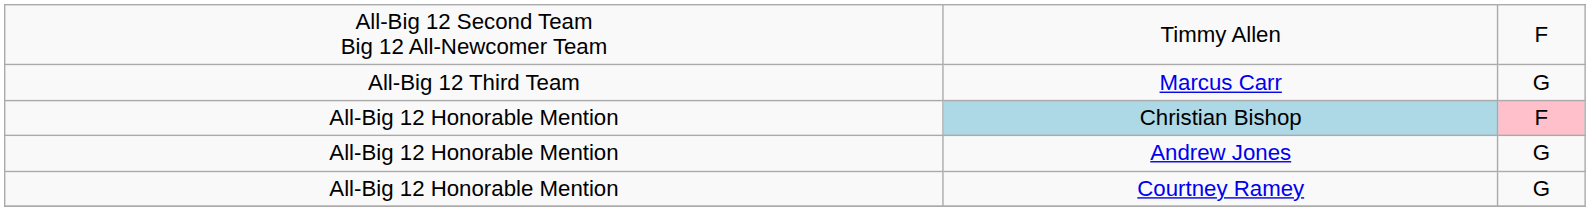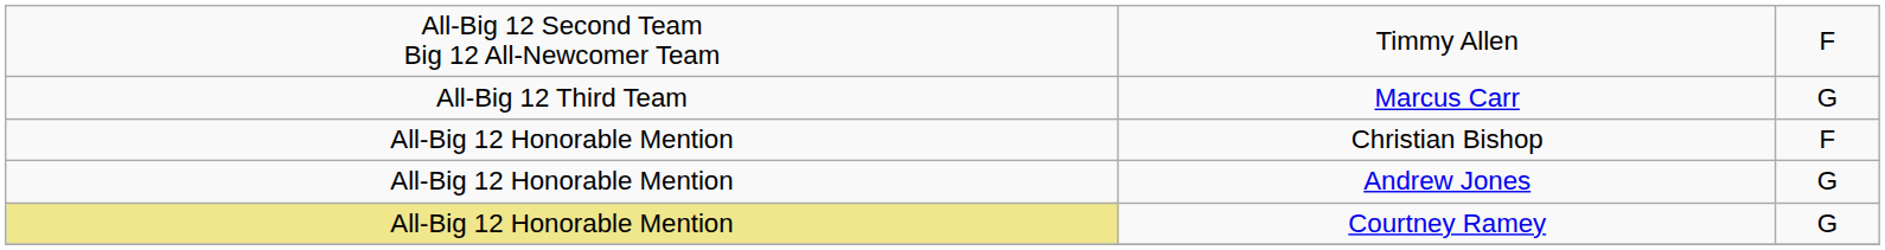row 3 | column 2: lightblue background -> no background
row 3 | column 3: pink background -> no background
row 5 | column 1: no background -> khaki background
